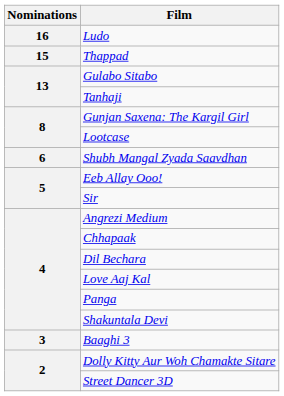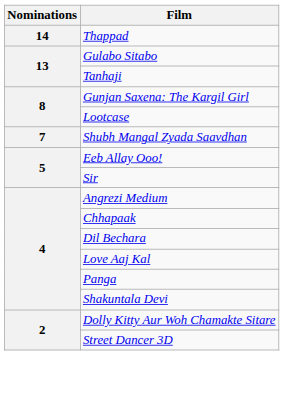- row: 16 | Ludo
Thappad | Nominations: 15 -> 14
Shubh Mangal Zyada Saavdhan | Nominations: 6 -> 7
- row: 3 | Baaghi 3
